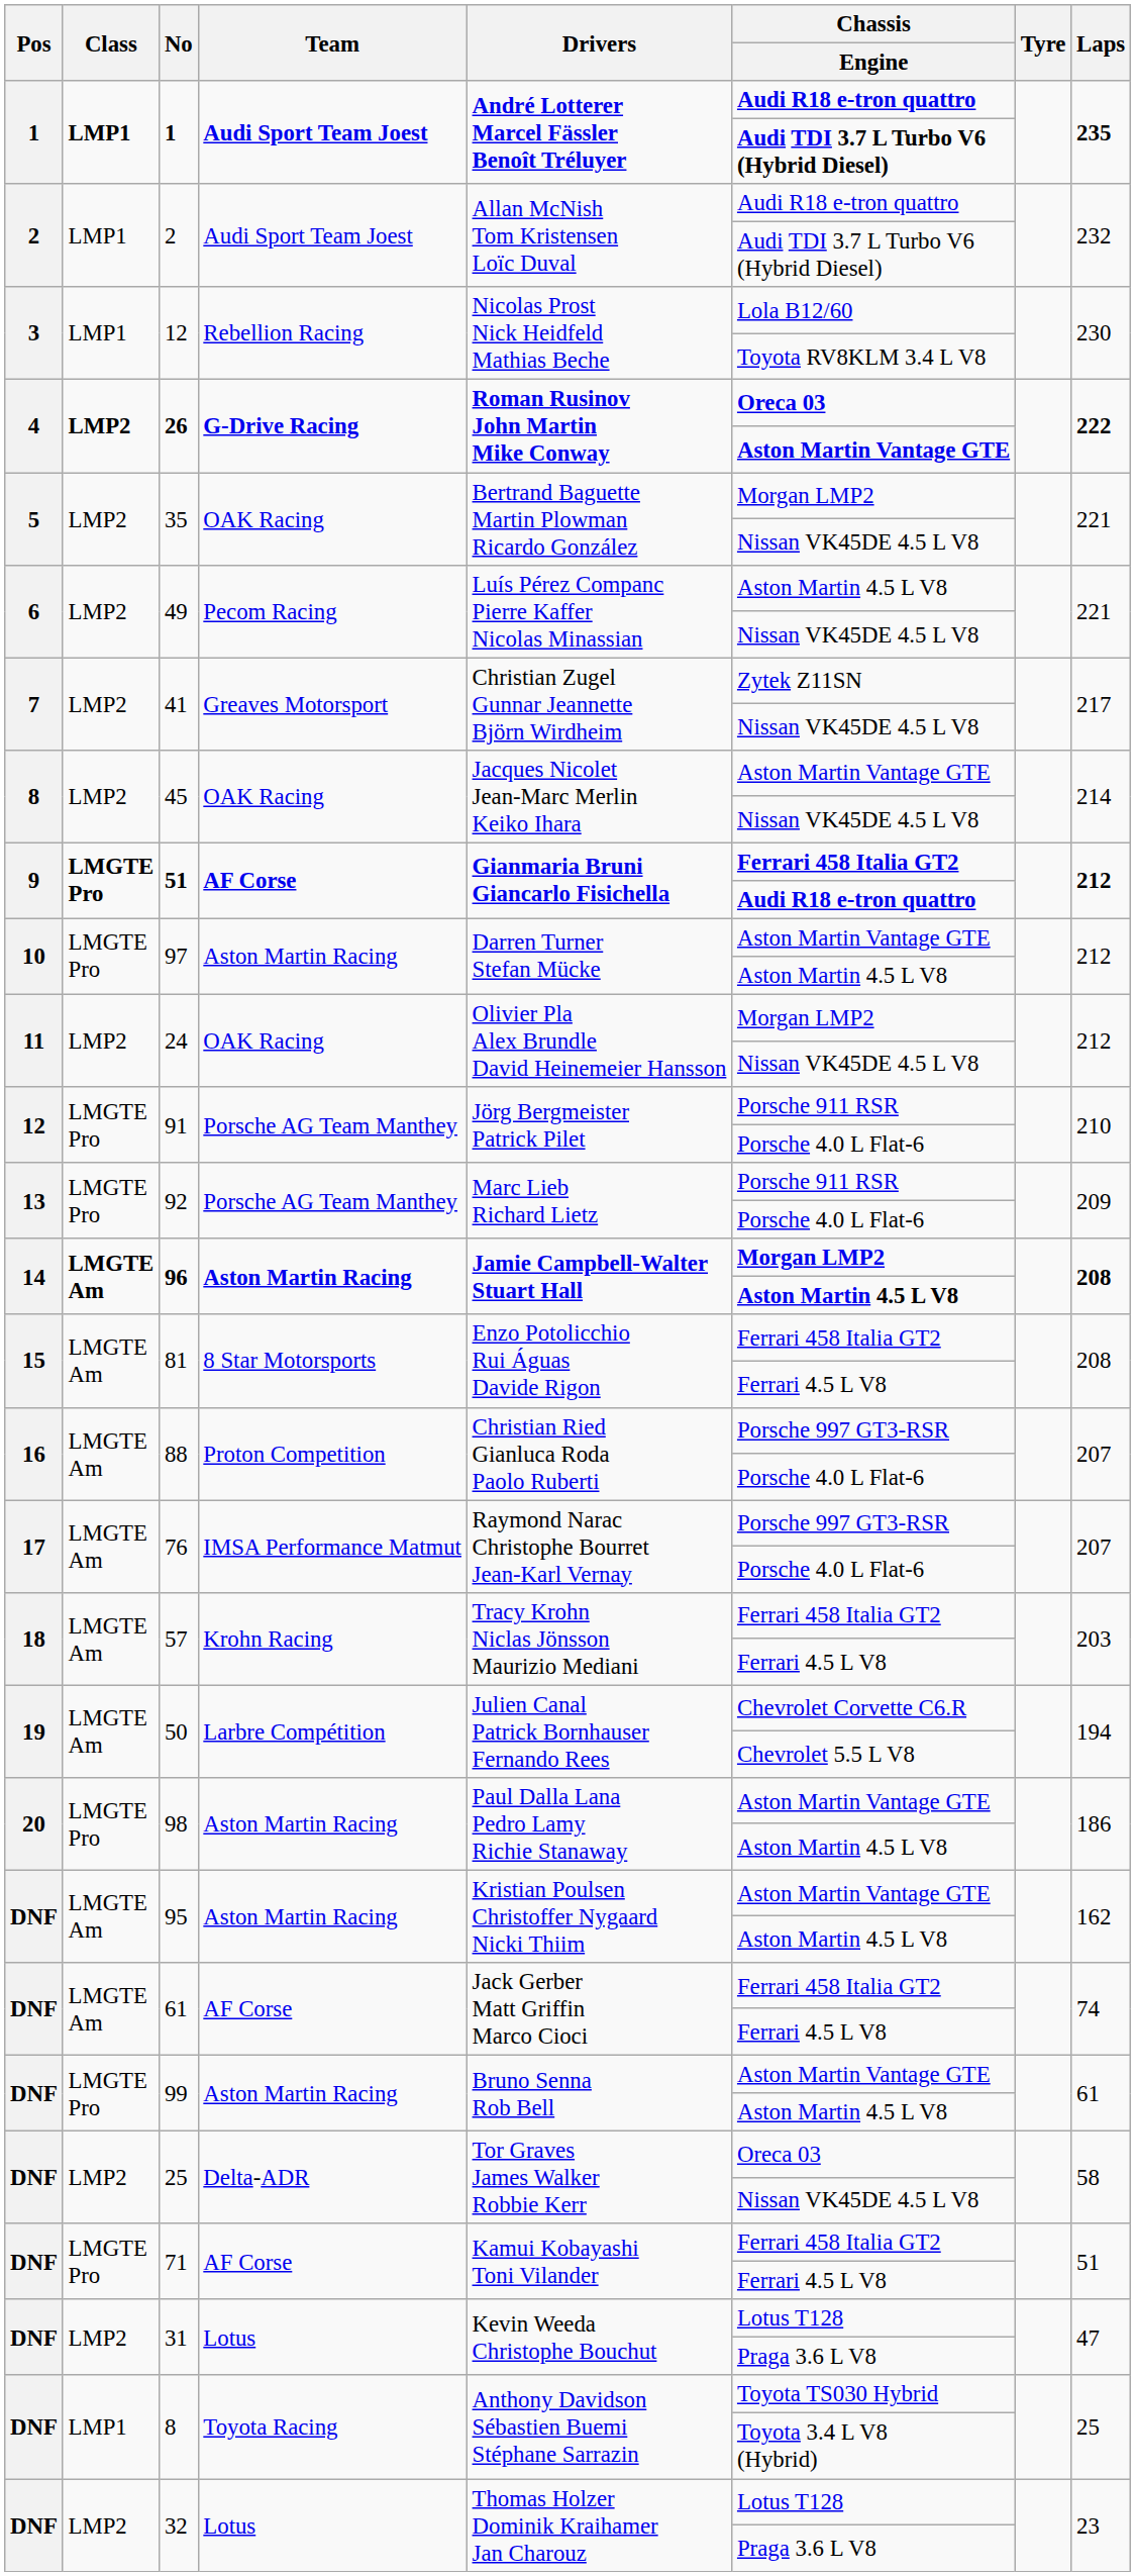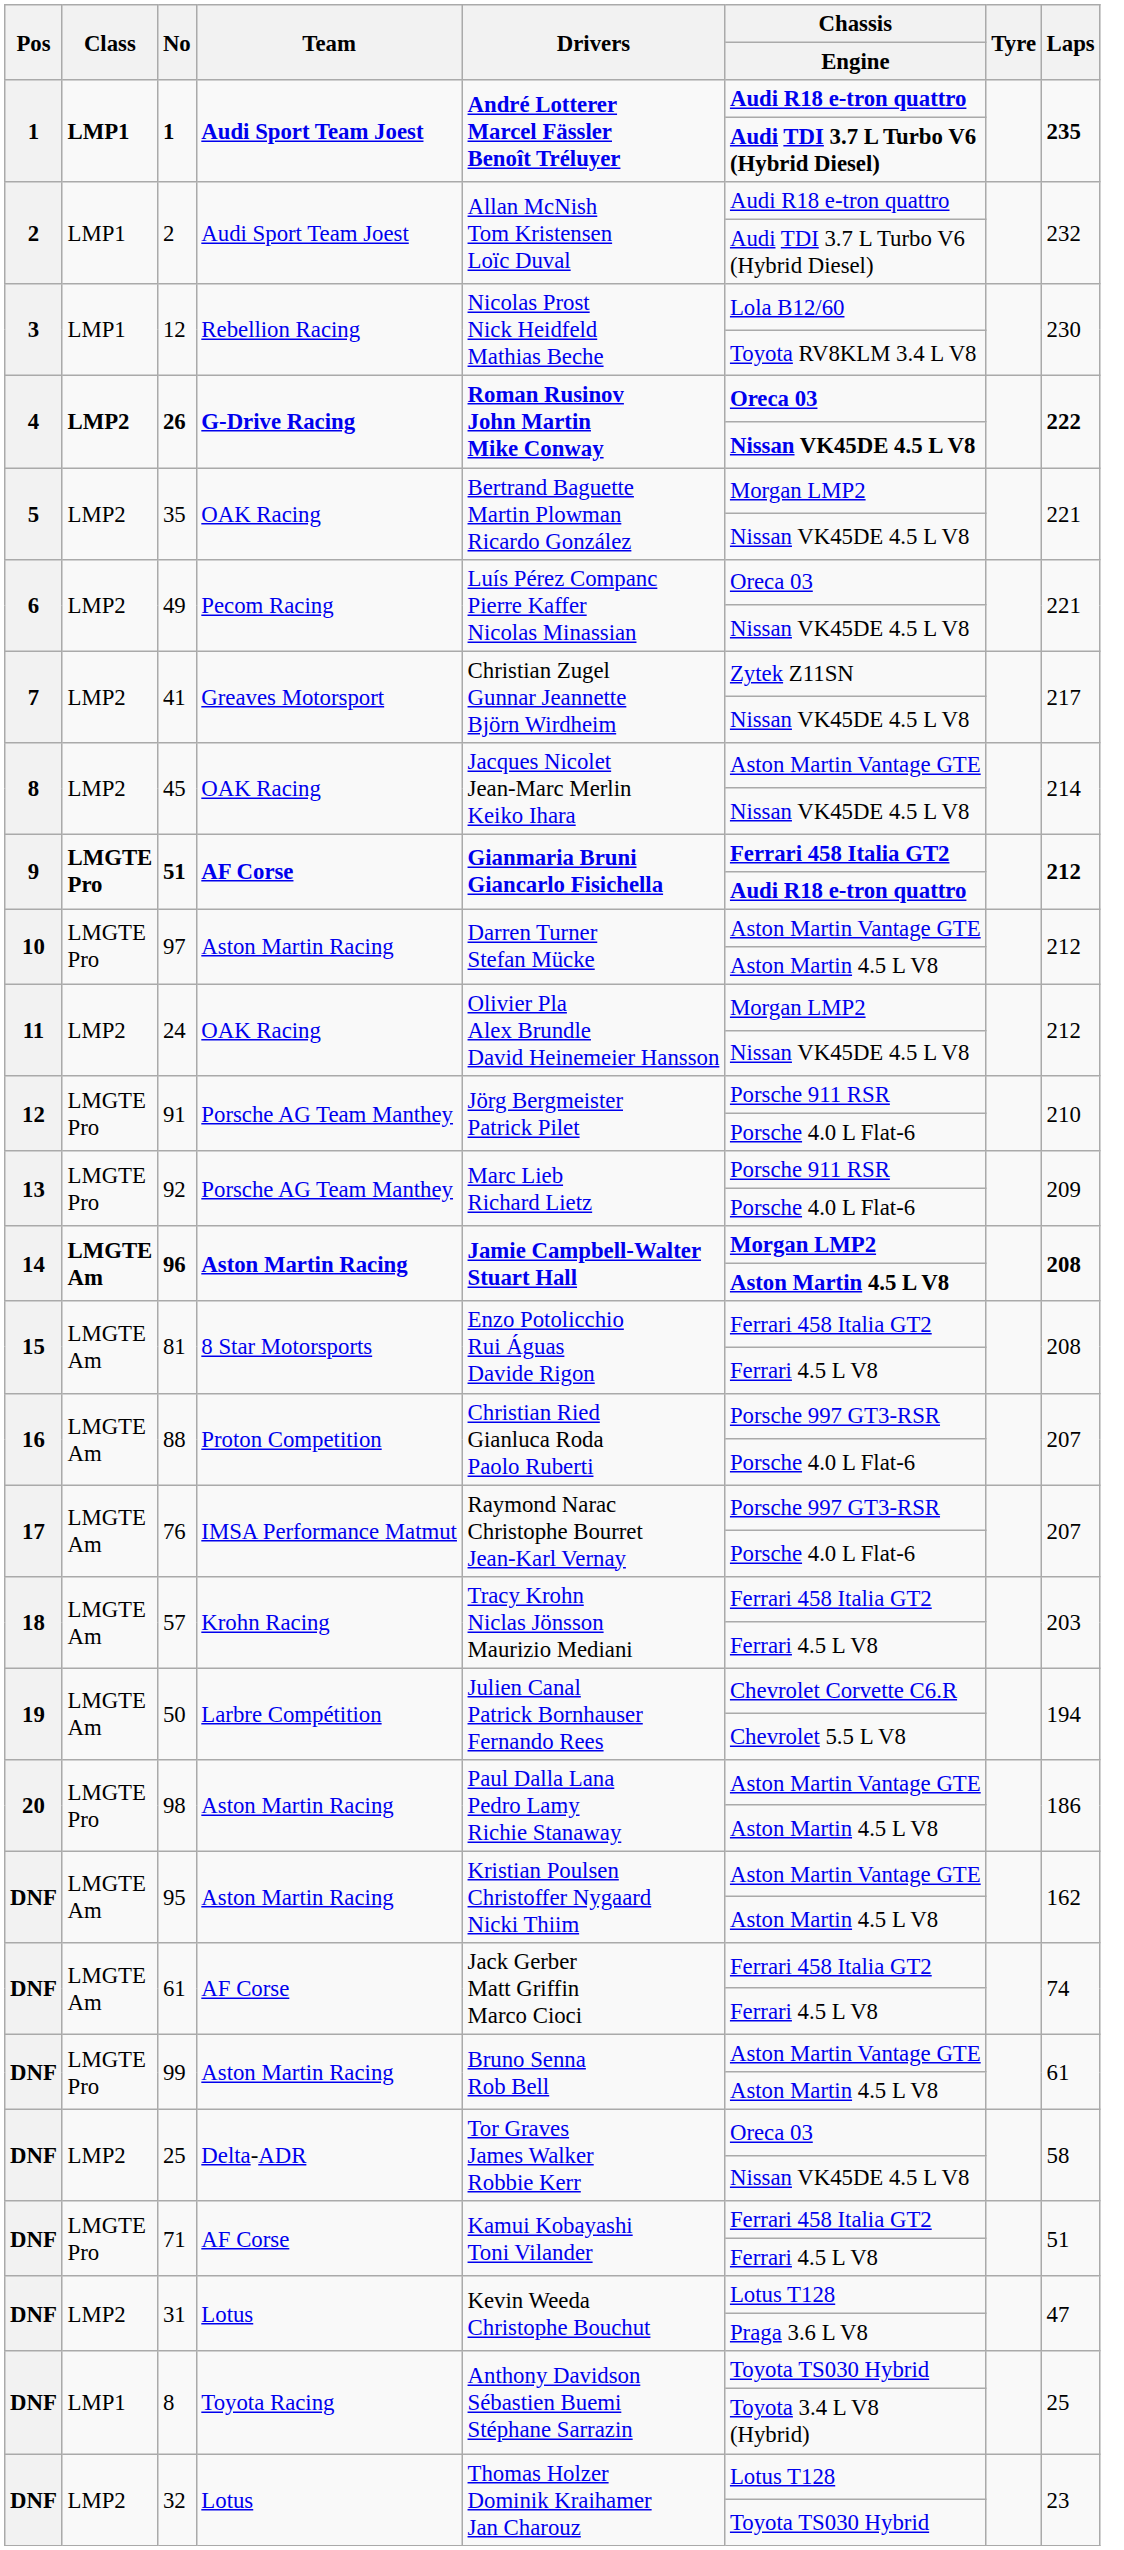row 10 | Chassis / Engine: Aston Martin Vantage GTE -> Nissan VK45DE 4.5 L V8
row 13 | Chassis / Engine: Aston Martin 4.5 L V8 -> Oreca 03
row 58 | Chassis / Engine: Praga 3.6 L V8 -> Toyota TS030 Hybrid
